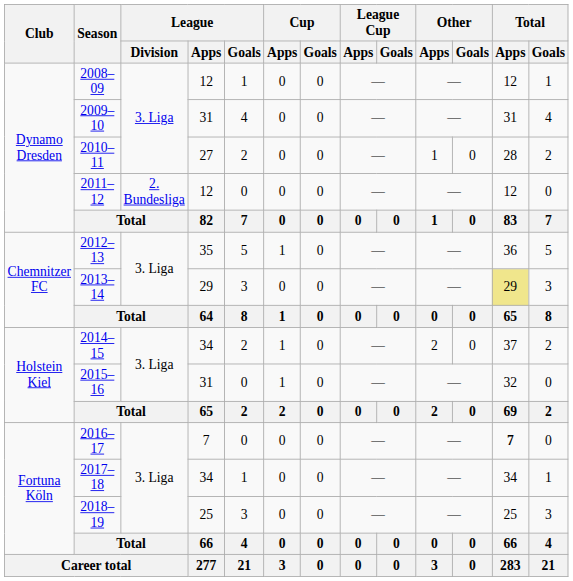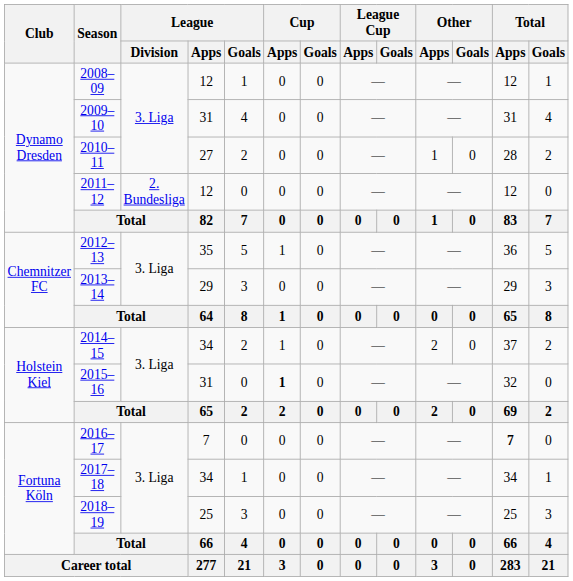2013–14 | Total / Apps: khaki background -> no background
2015–16 | Cup / Apps: normal -> bold
